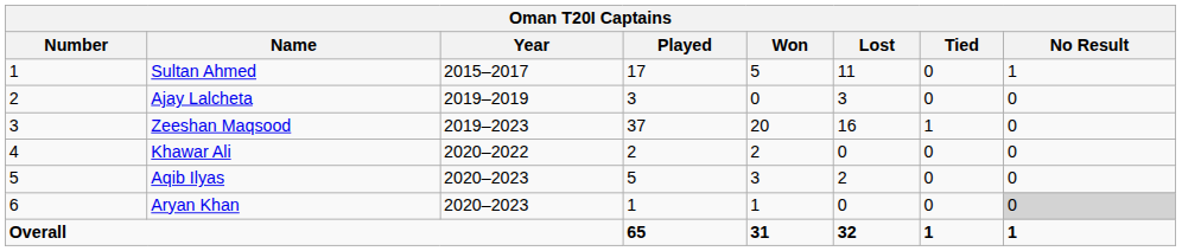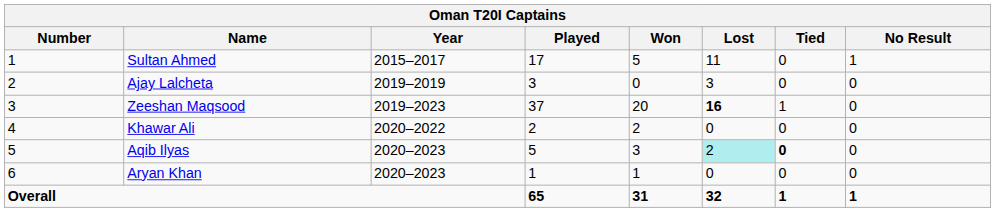Zeeshan Maqsood | Lost: normal -> bold
Aqib Ilyas | Lost: no background -> paleturquoise background
Aqib Ilyas | Tied: normal -> bold
Aryan Khan | No Result: lightgrey background -> no background
